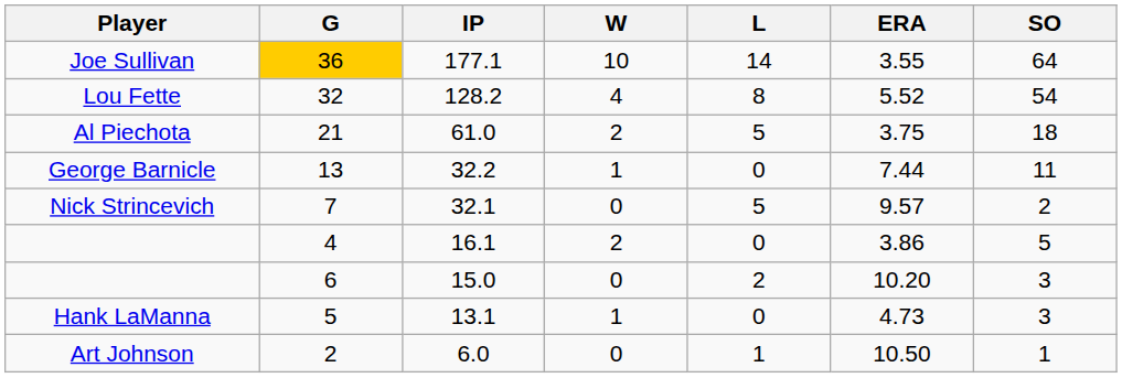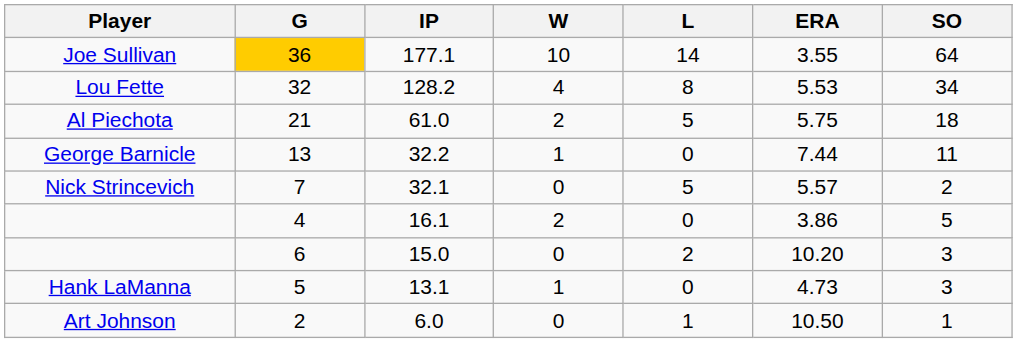32 | ERA: 5.52 -> 5.53
32 | SO: 54 -> 34
21 | ERA: 3.75 -> 5.75
7 | ERA: 9.57 -> 5.57
